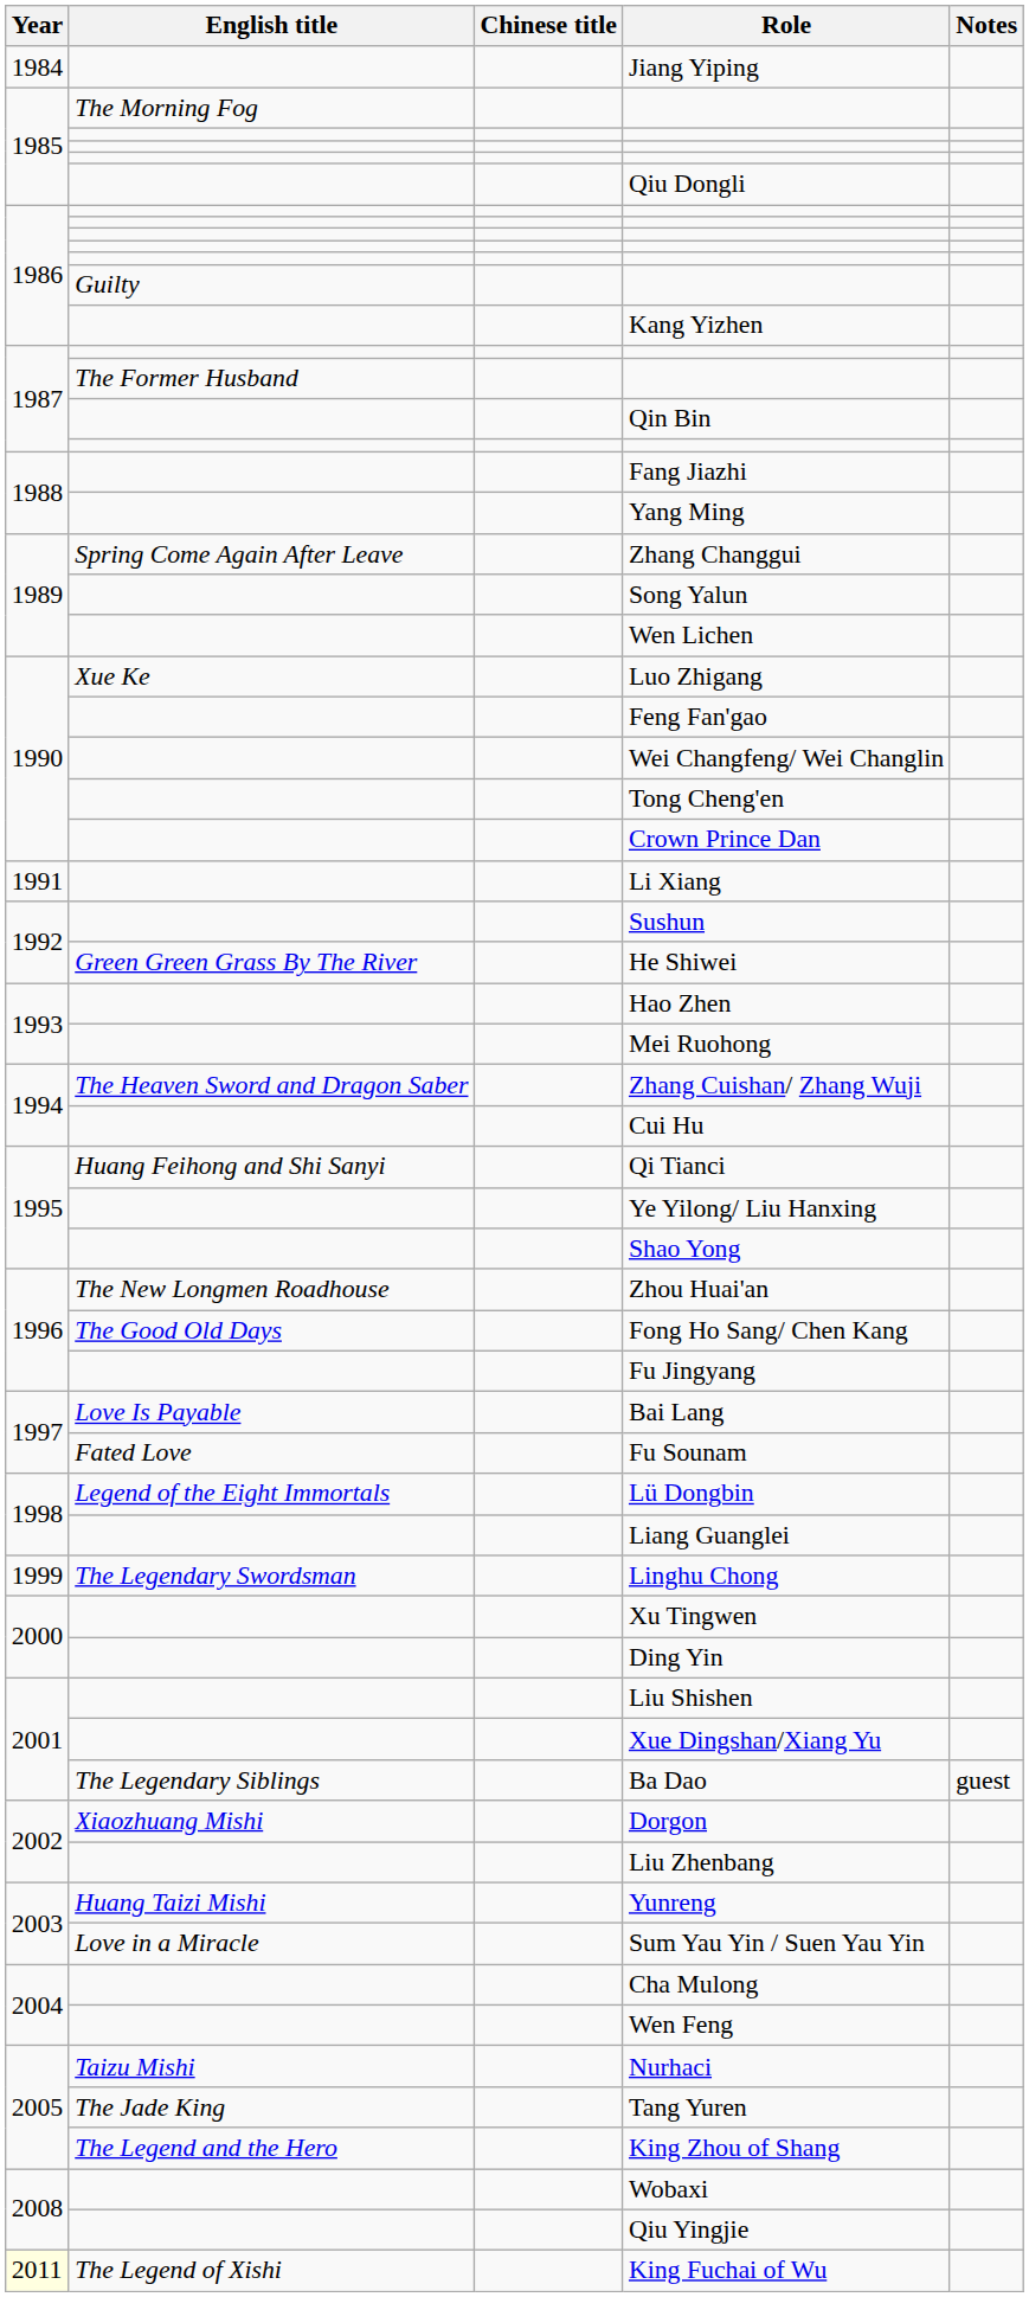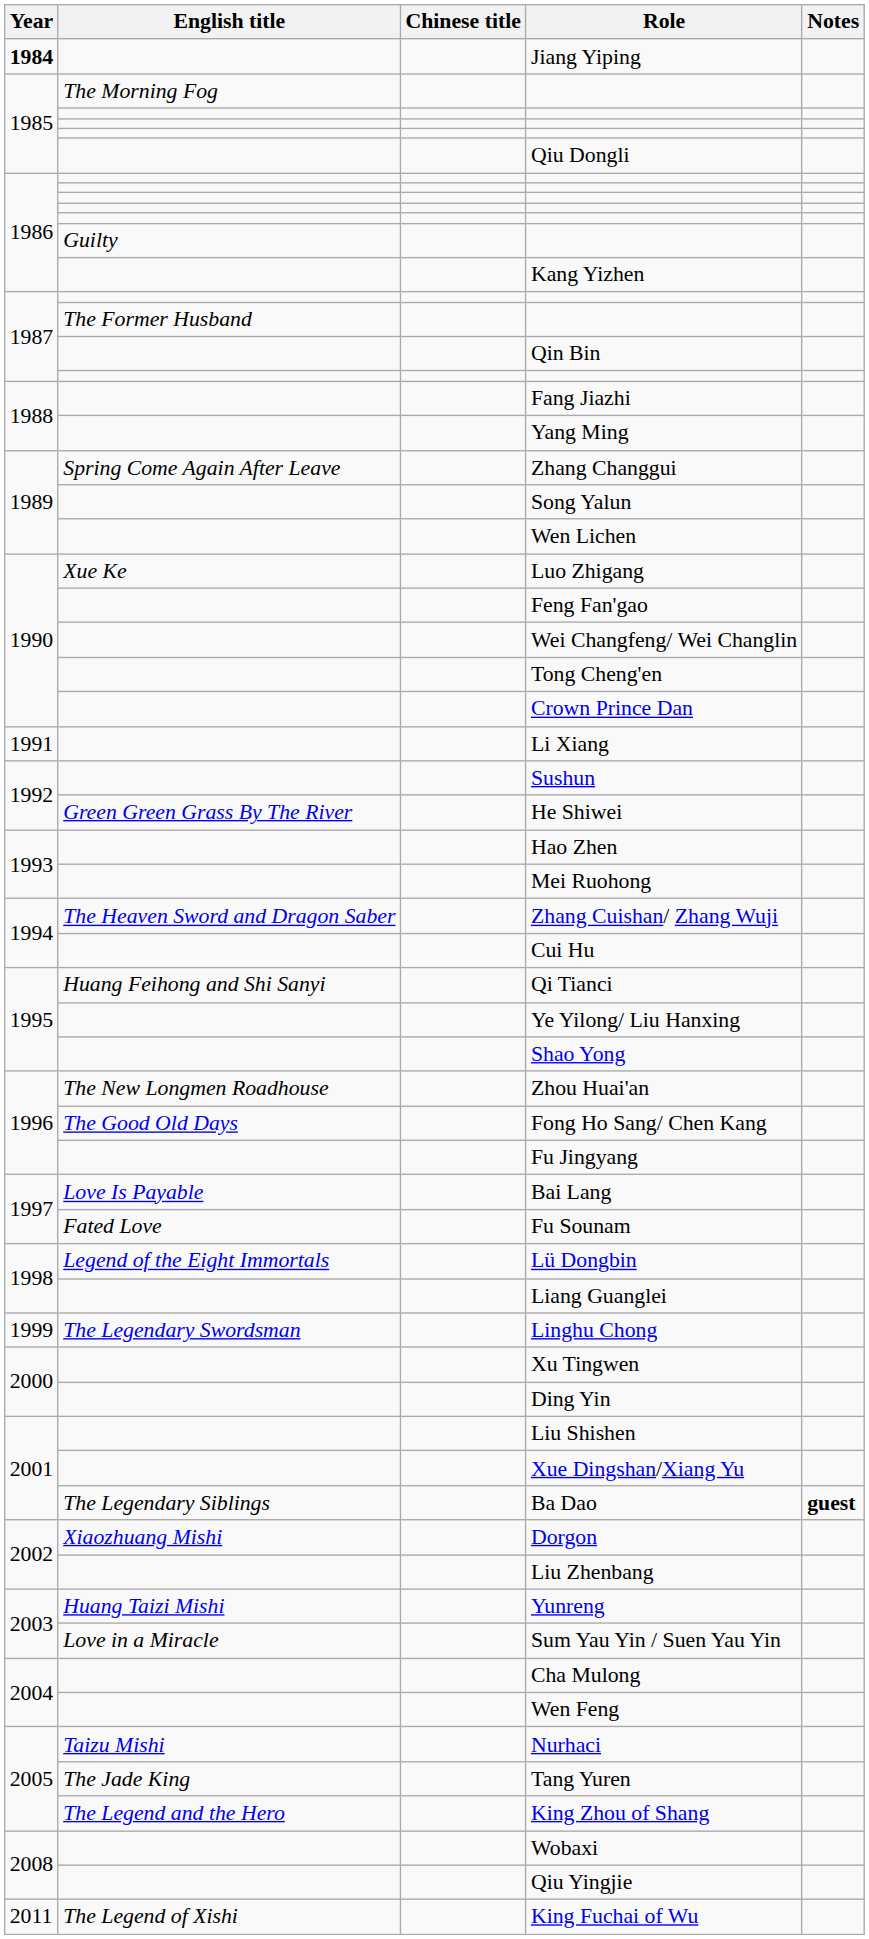Jiang Yiping | Year: normal -> bold
Ba Dao | Notes: normal -> bold
King Fuchai of Wu | Year: lightyellow background -> no background
